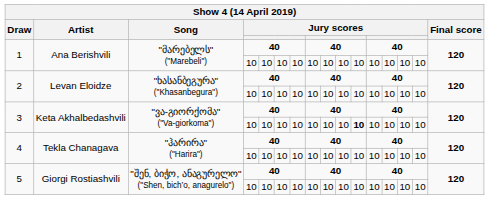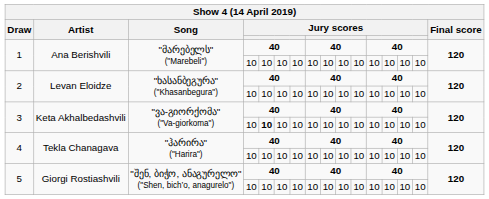3 / 10 | column 5: normal -> bold
3 / 10 | column 11: bold -> normal
